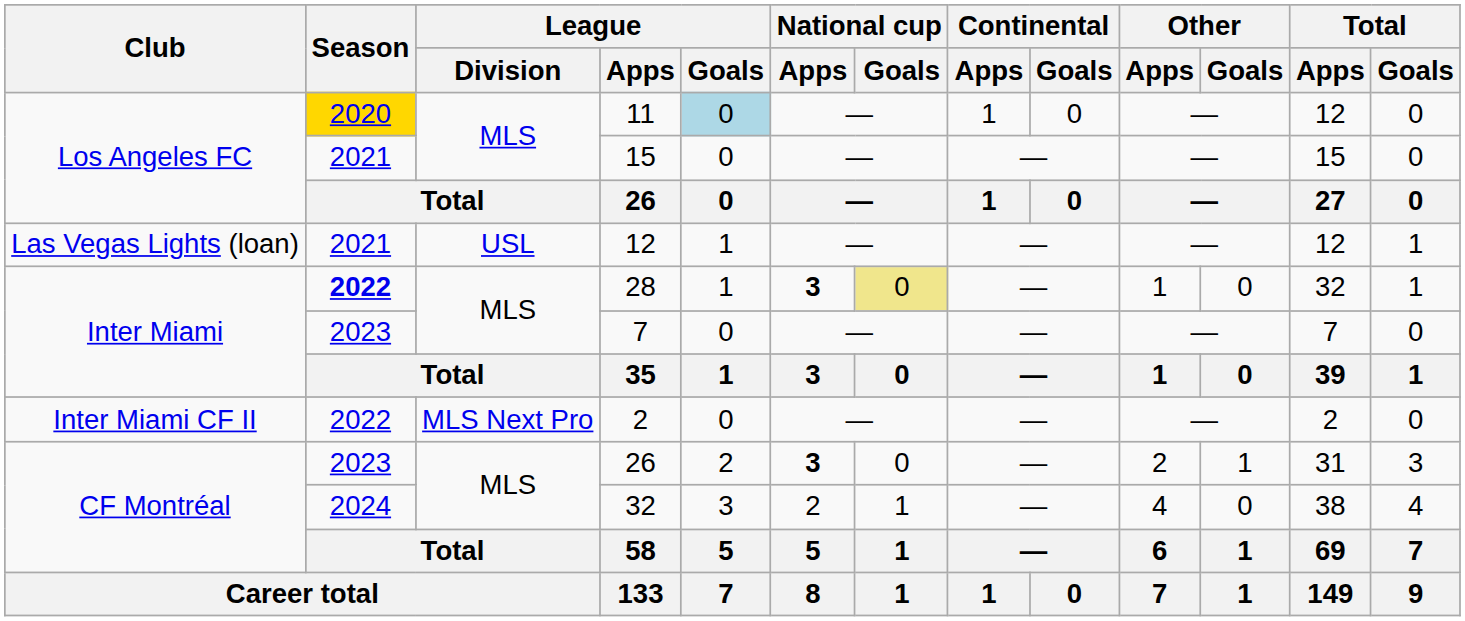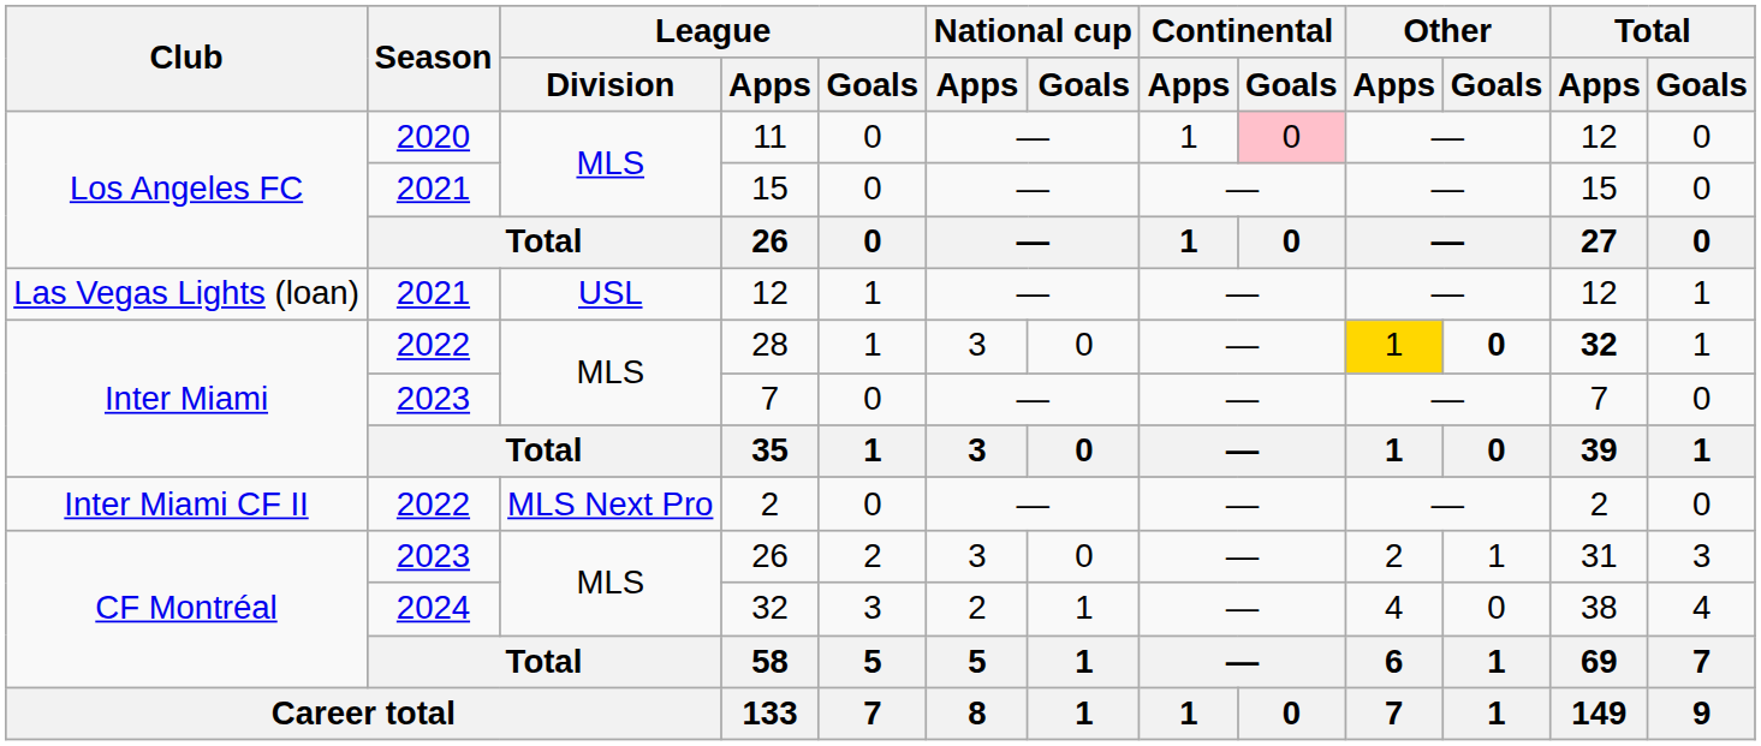11 | Season: gold background -> no background
11 | League / Goals: lightblue background -> no background
11 | Continental / Goals: no background -> pink background
28 | Season: bold -> normal
28 | National cup / Apps: bold -> normal
28 | National cup / Goals: khaki background -> no background
28 | Other / Apps: no background -> gold background
28 | Other / Goals: normal -> bold
28 | Total / Apps: normal -> bold
CF Montréal / 26 | National cup / Apps: bold -> normal
